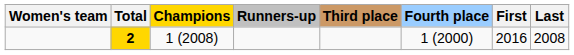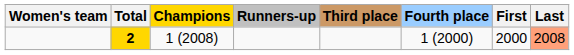row 2 | First: 2016 -> 2000
row 2 | Last: no background -> lightsalmon background
